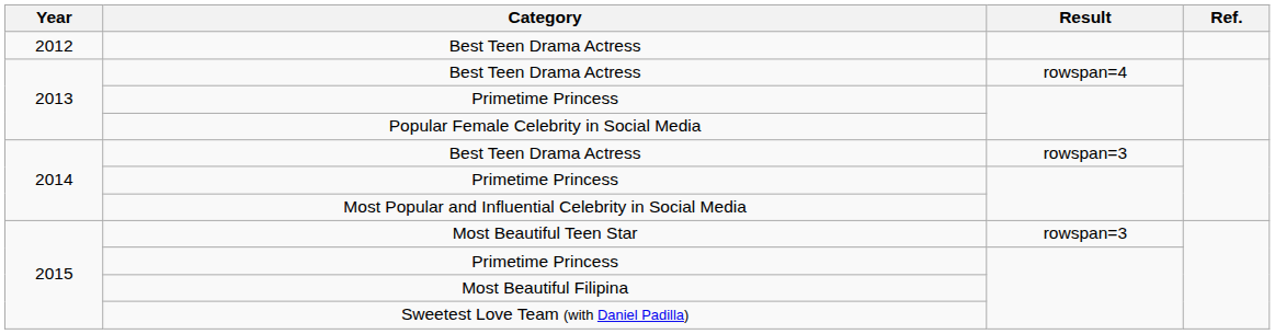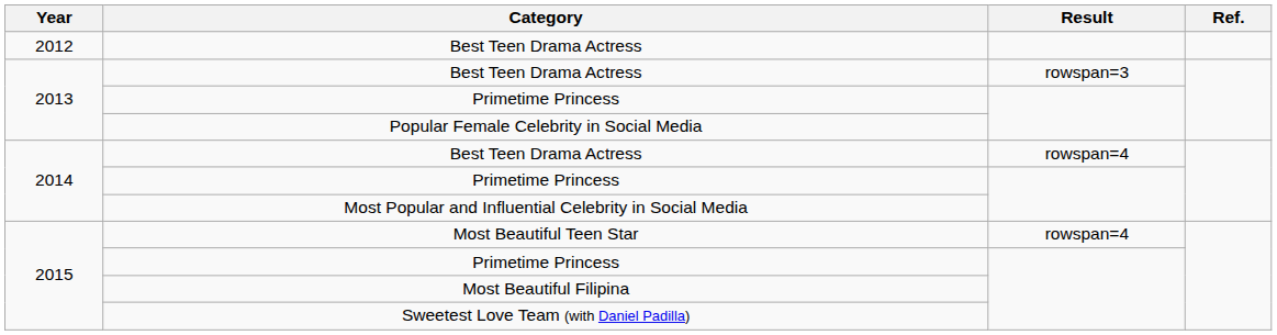2013 / Best Teen Drama Actress | Result: rowspan=4 -> rowspan=3
2014 / Best Teen Drama Actress | Result: rowspan=3 -> rowspan=4
Most Beautiful Teen Star | Result: rowspan=3 -> rowspan=4
